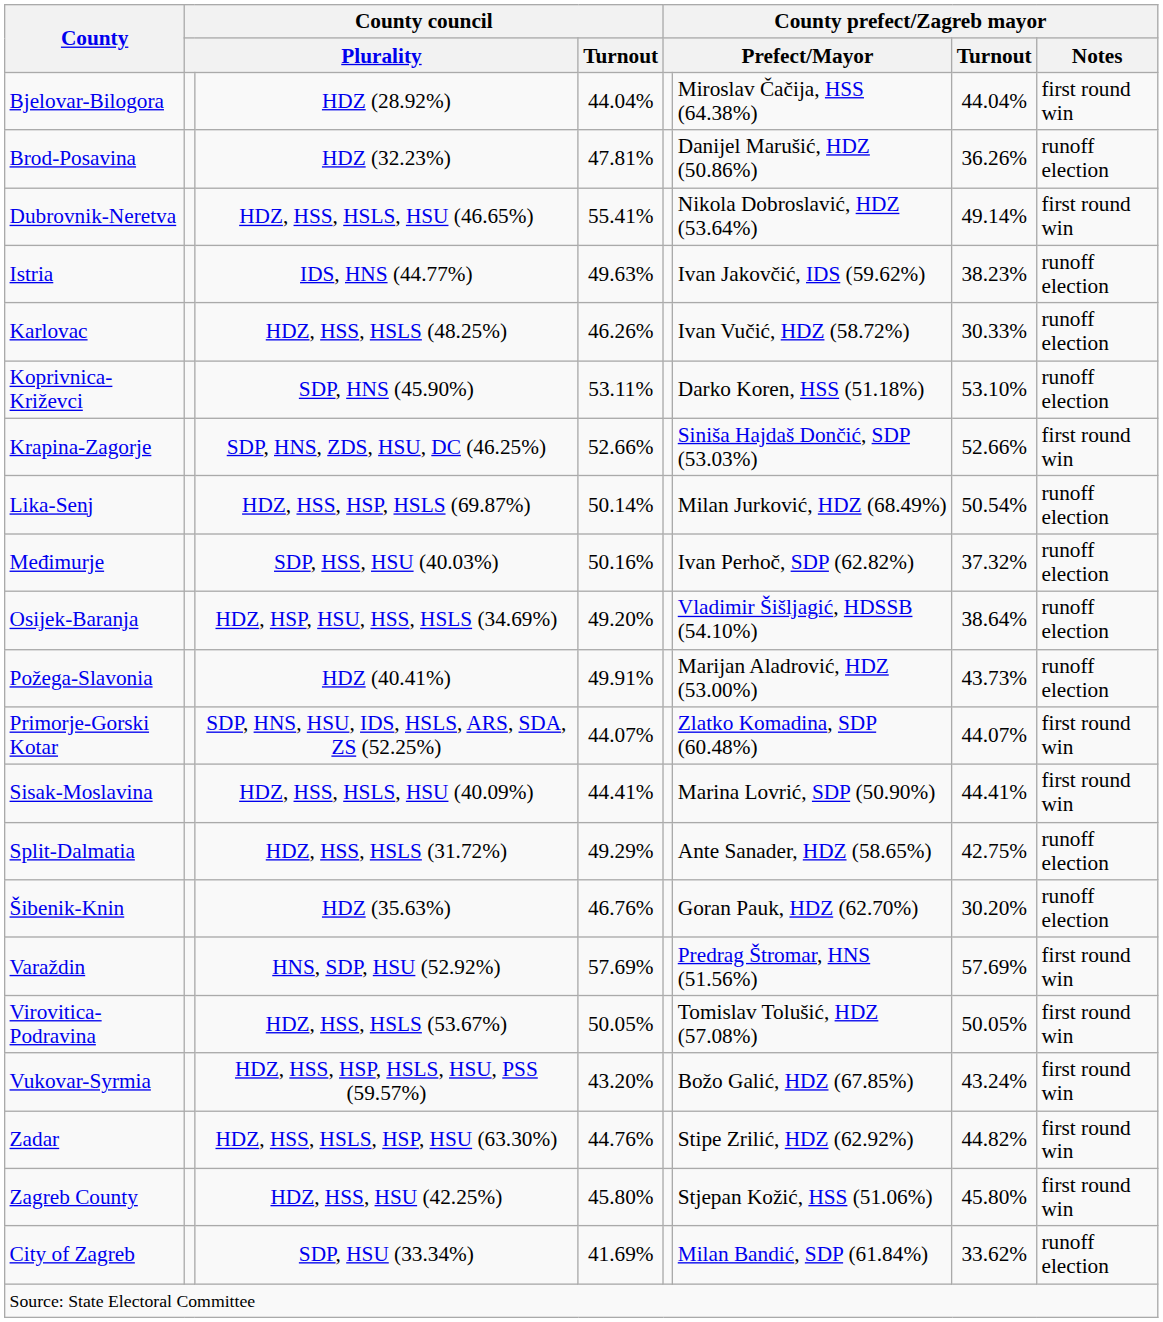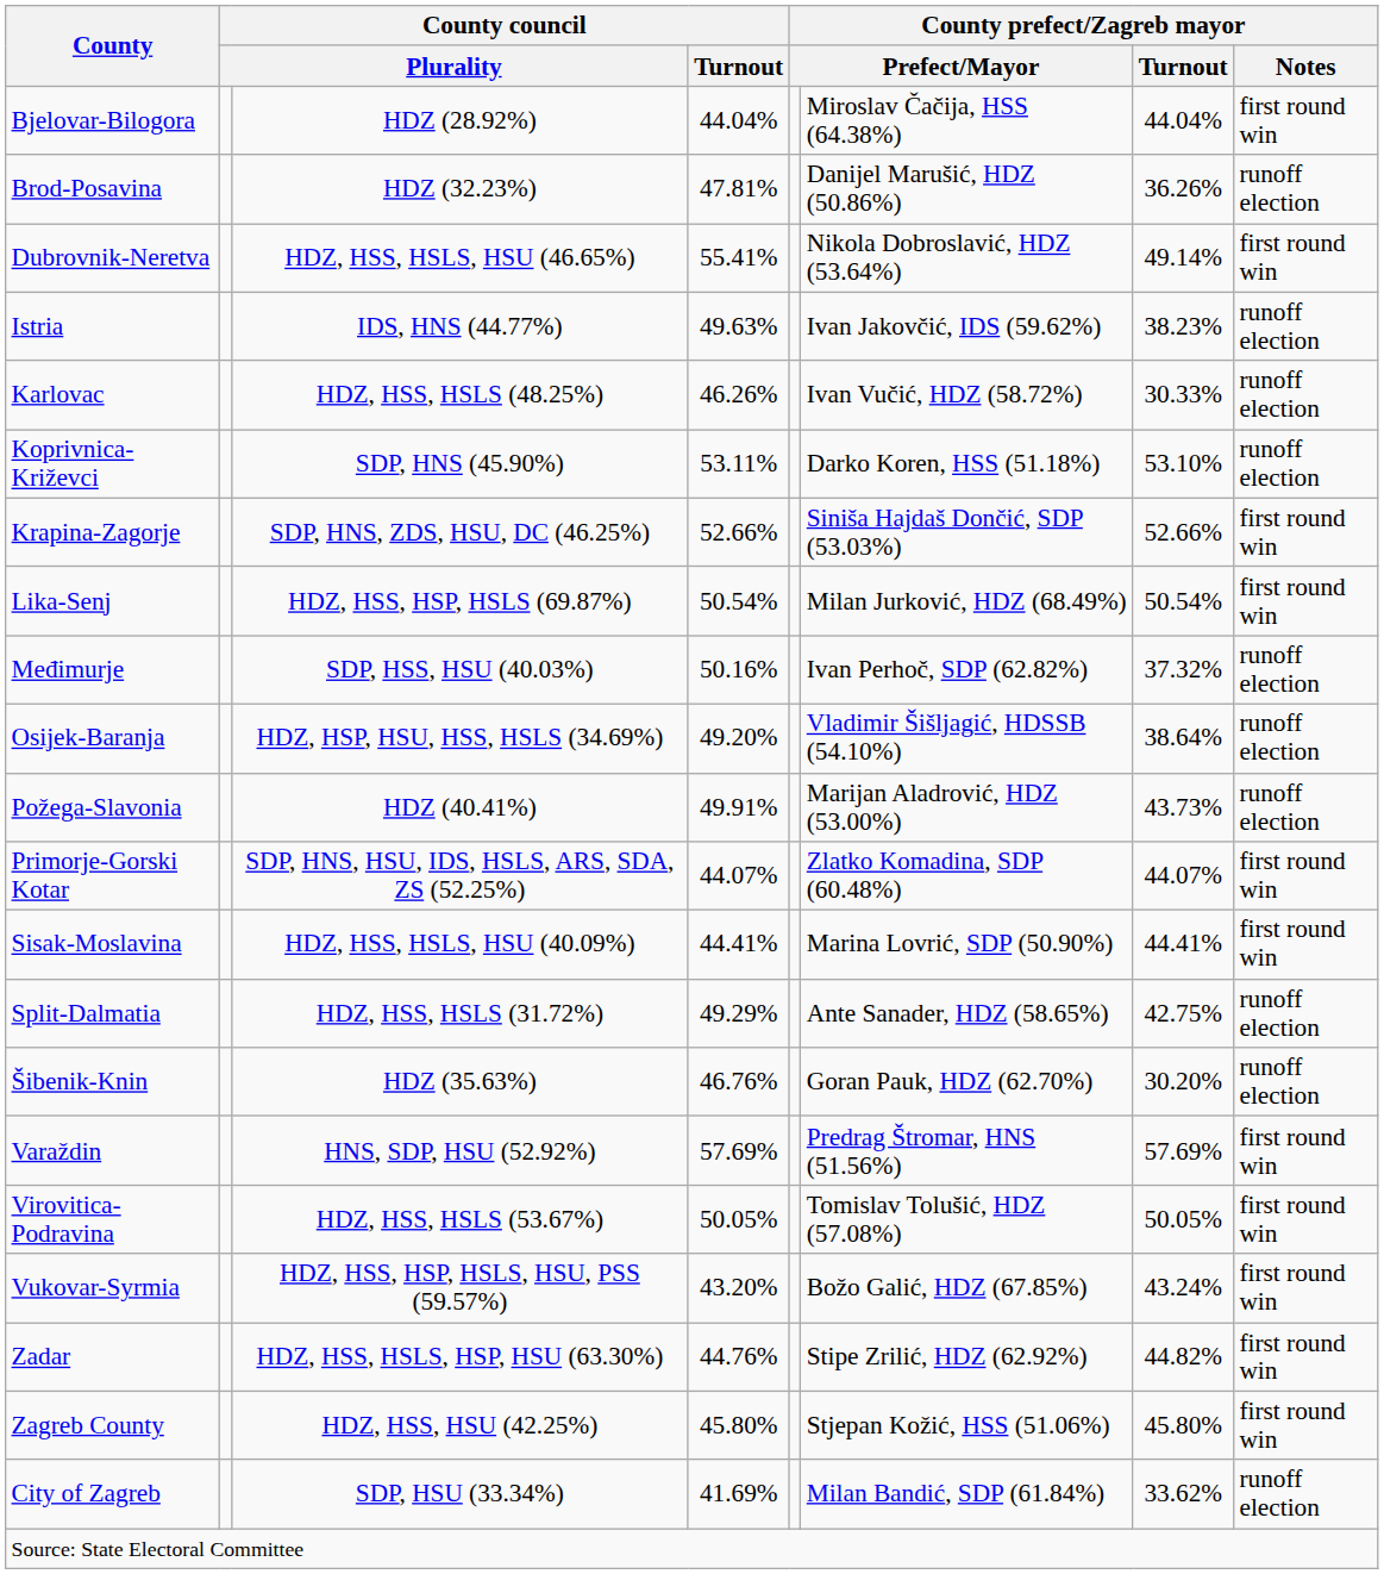Lika-Senj | County council / Turnout: 50.14% -> 50.54%
Lika-Senj | County prefect/Zagreb mayor / Notes: runoff election -> first round win
